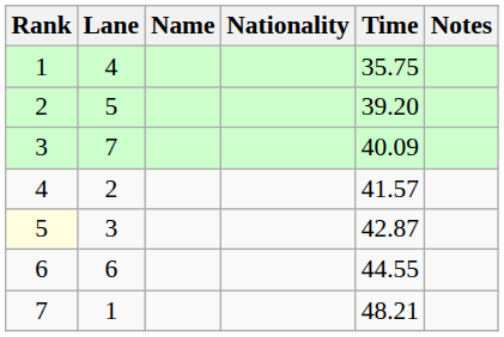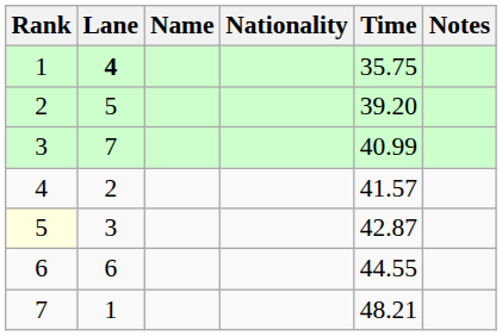row 2 | Lane: normal -> bold
row 4 | Time: 40.09 -> 40.99
